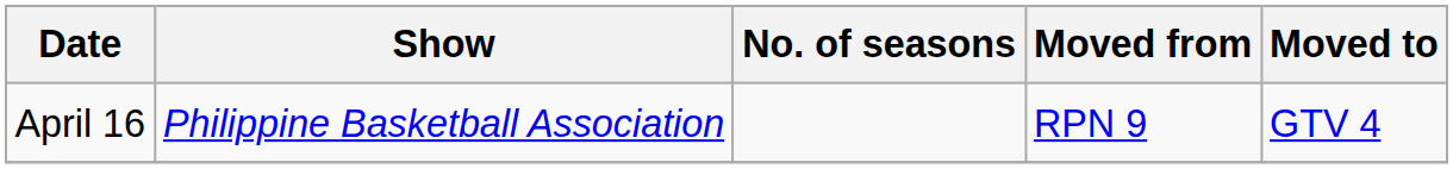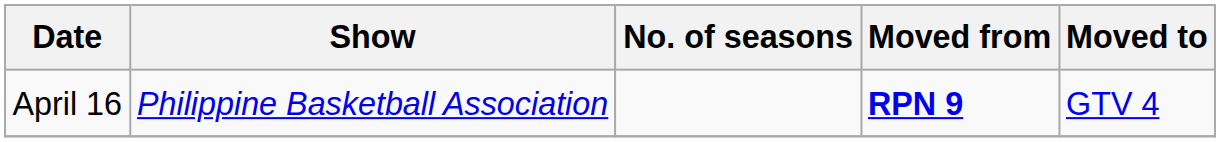April 16 | Moved from: normal -> bold
